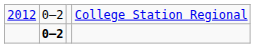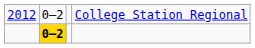row 2 | column 2: no background -> gold background
